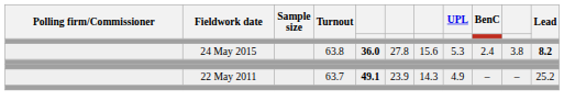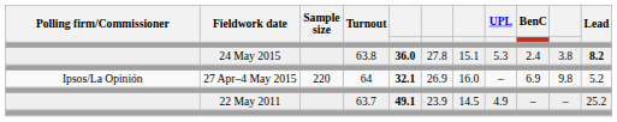24 May 2015 | column 7: 15.6 -> 15.1
+ row: Ipsos/La Opinión | 27 Apr–4 May 2015 | 220 | 64 | 32.1 | 26.9 | 16.0 | – | 6.9 | 9.8 | 5.2
22 May 2011 | column 7: 14.3 -> 14.5
